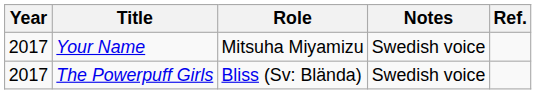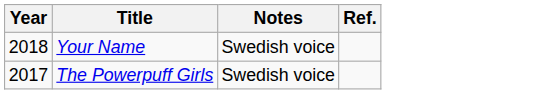- column: Role | Mitsuha Miyamizu | Bliss (Sv: Blända)
Your Name | Year: 2017 -> 2018
